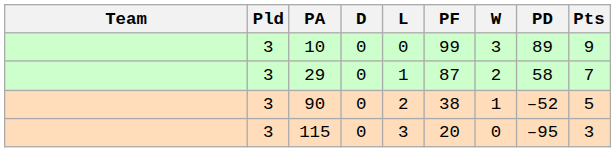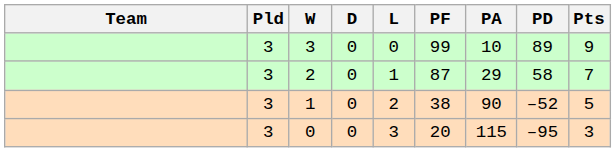columns swapped: W <-> PA
